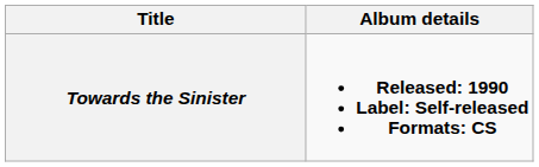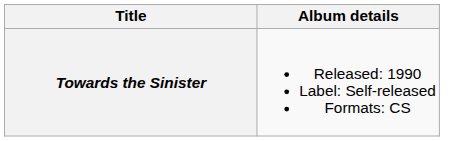Towards the Sinister | Album details: bold -> normal
